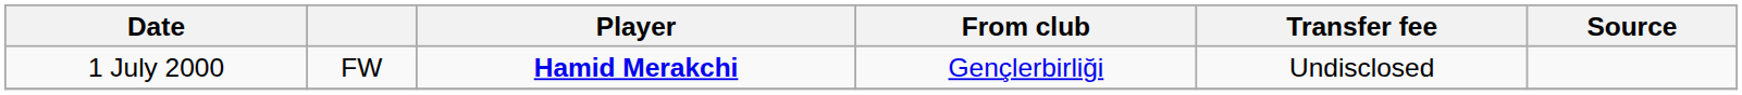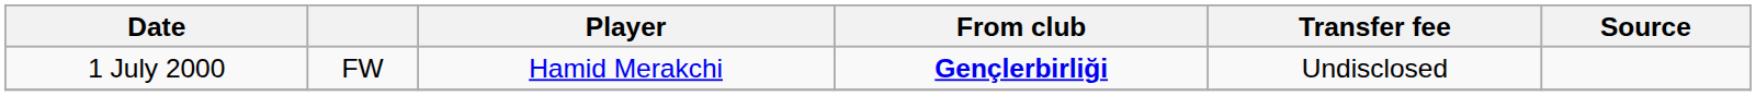1 July 2000 | Player: bold -> normal
1 July 2000 | From club: normal -> bold
